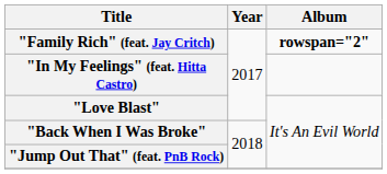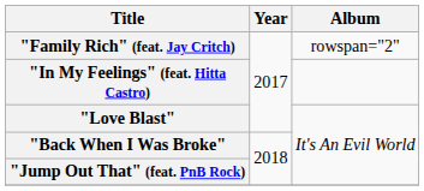"Family Rich" (feat. Jay Critch) | Album: bold -> normal
